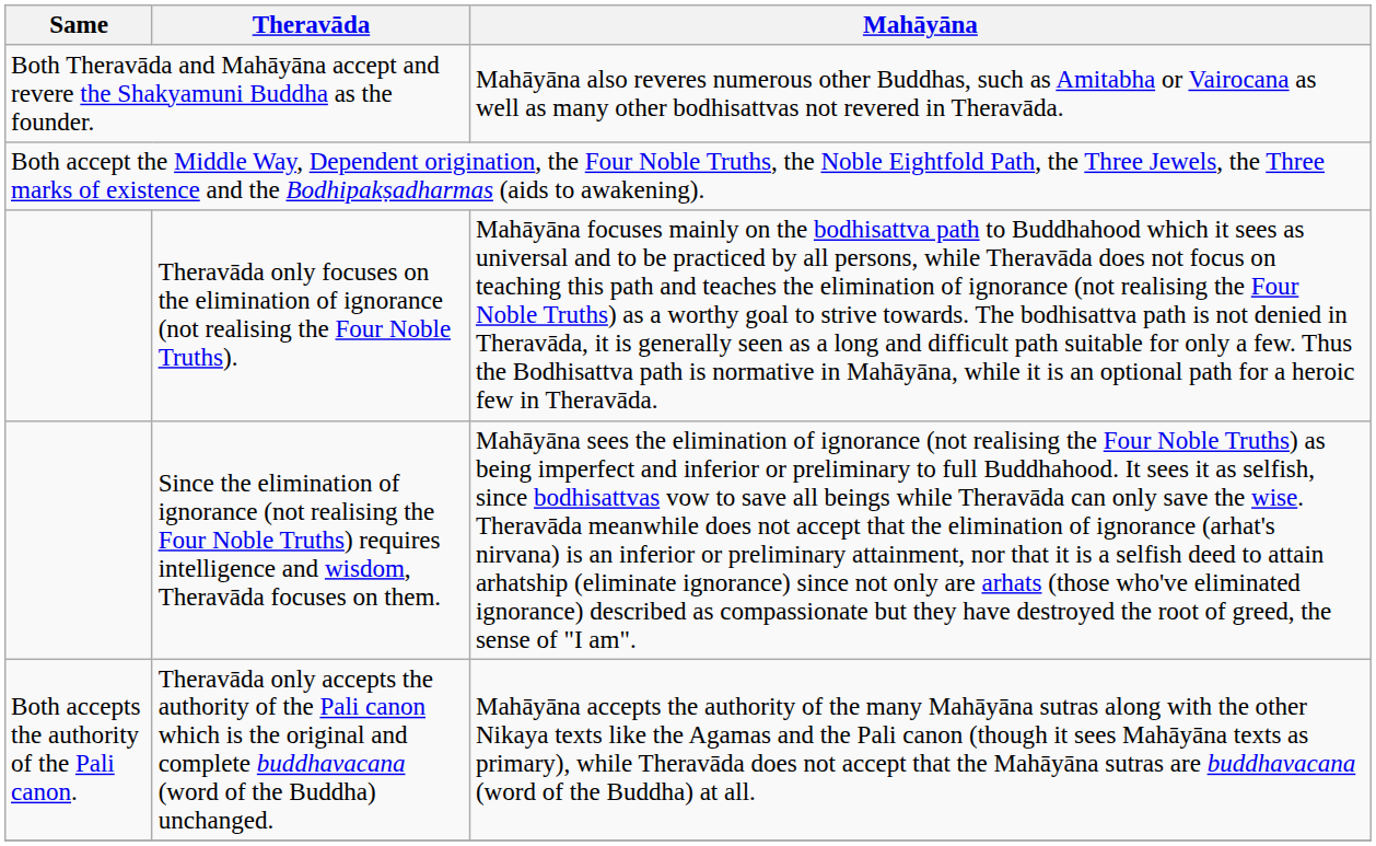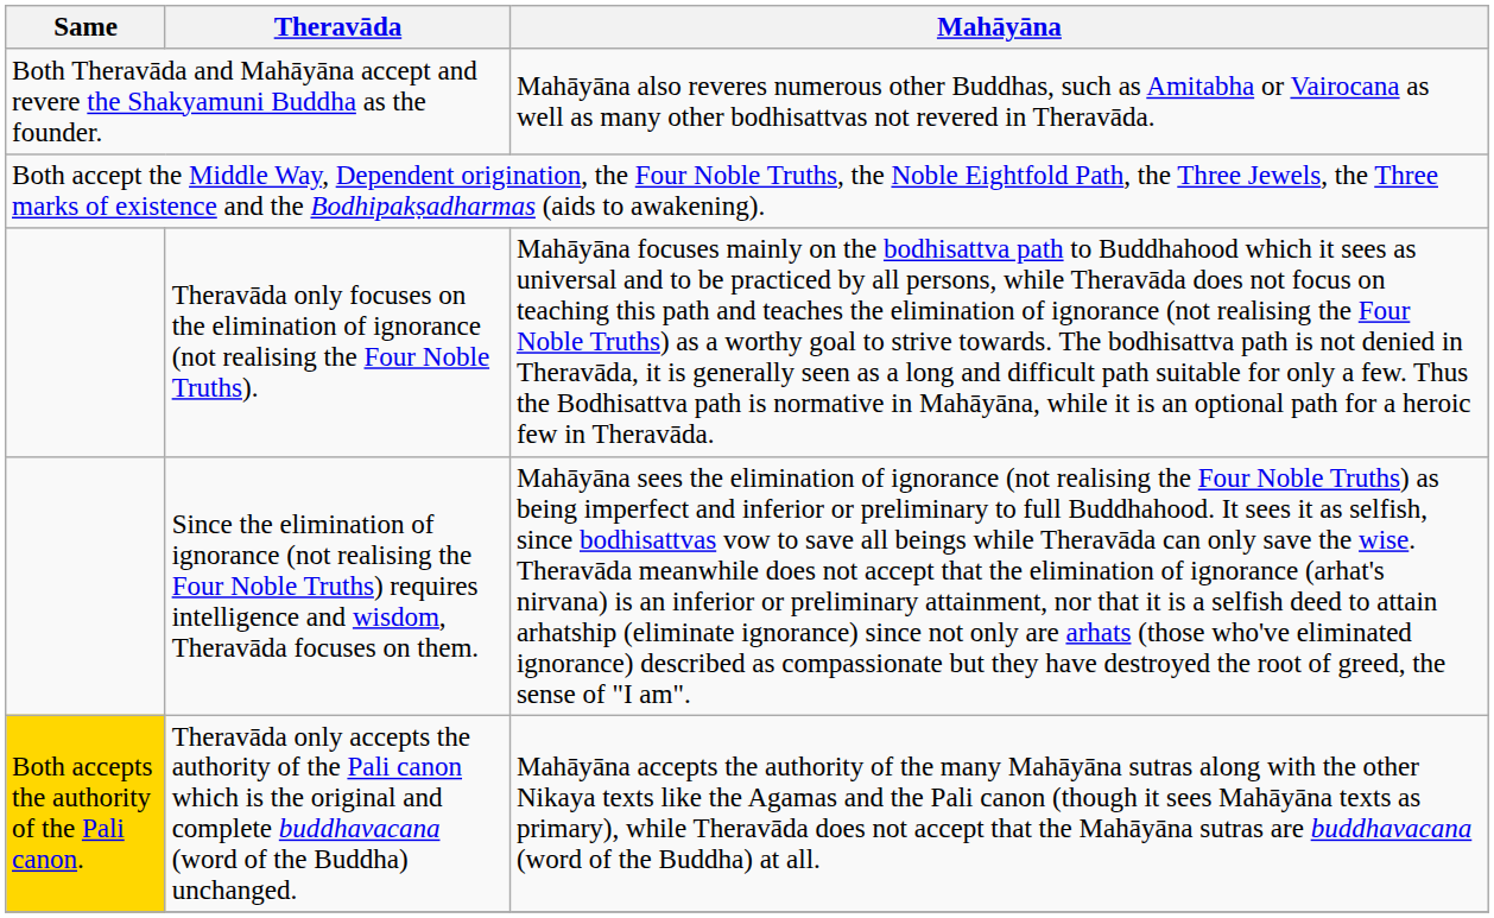row 6 | Same: no background -> gold background
